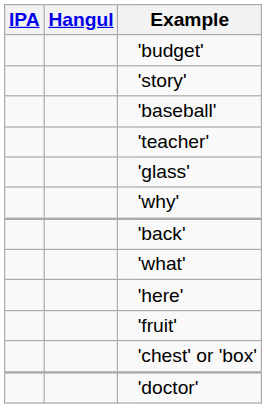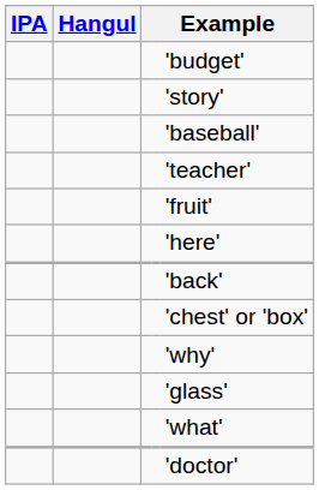row 6 | column 5: 'glass' -> 'fruit'
row 7 | column 5: 'why' -> 'here'
row 9 | column 5: 'what' -> 'chest' or 'box'
row 10 | column 5: 'here' -> 'why'
row 11 | column 5: 'fruit' -> 'glass'
row 12 | column 5: 'chest' or 'box' -> 'what'
